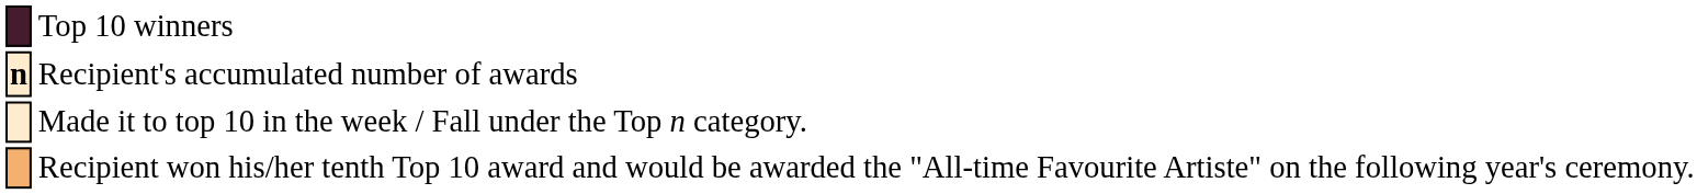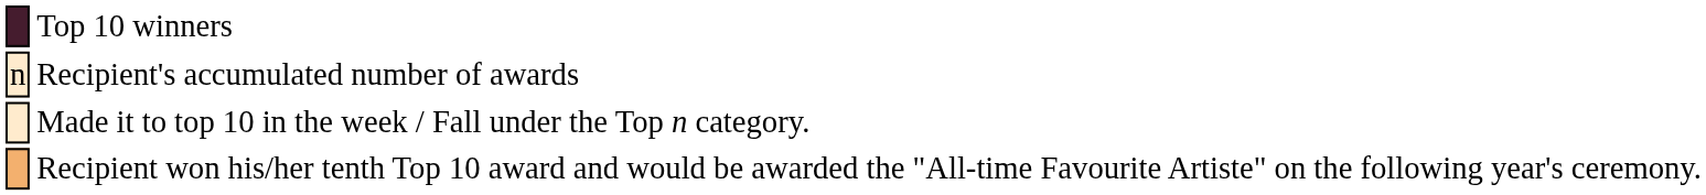Recipient's accumulated number of awards | column 1: bold -> normal
